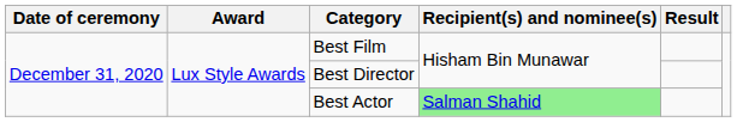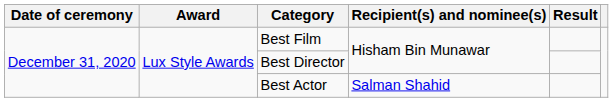Best Actor | Recipient(s) and nominee(s): lightgreen background -> no background
